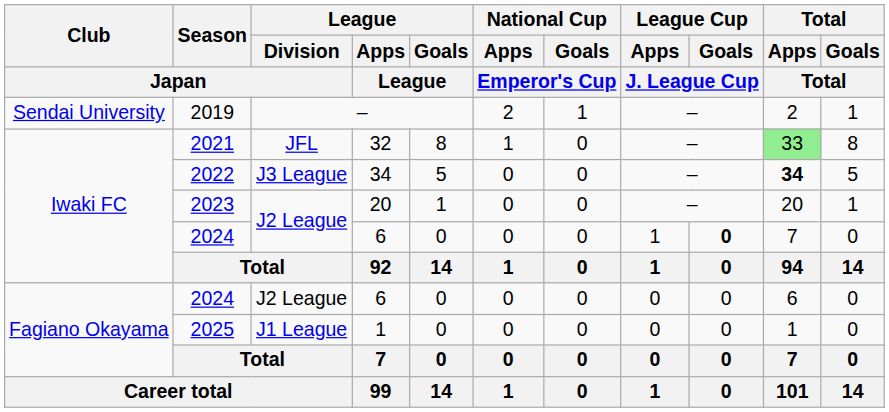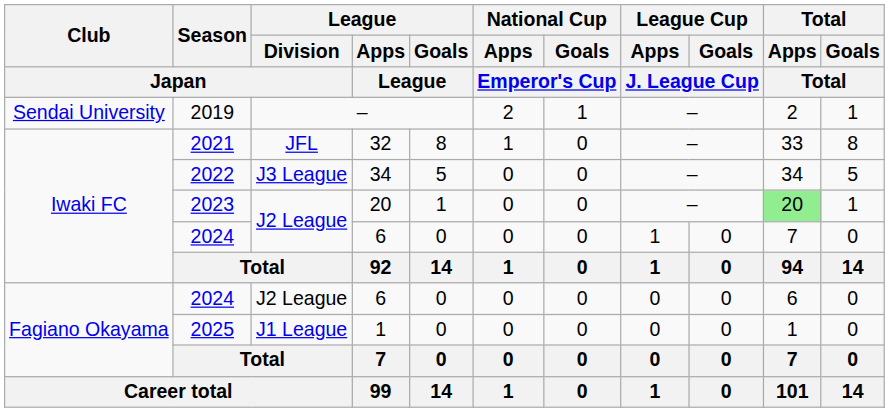2021 | Total / Apps / Total: lightgreen background -> no background
2022 | Total / Apps / Total: bold -> normal
2023 | Total / Apps / Total: no background -> lightgreen background
Iwaki FC / 2024 | League Cup / Goals / J. League Cup: bold -> normal
